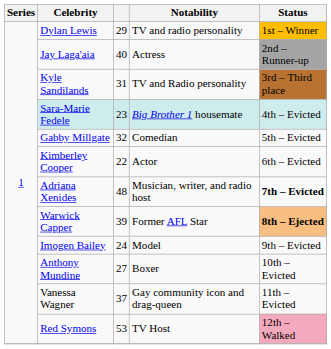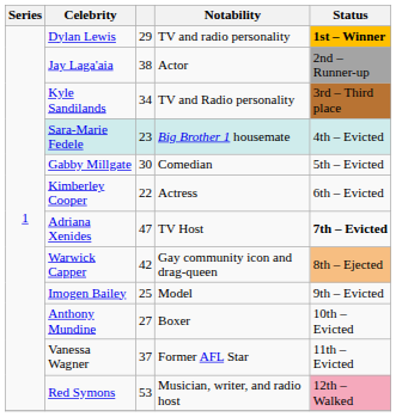Dylan Lewis | Status: normal -> bold
Jay Laga'aia | column 3: 40 -> 38
Jay Laga'aia | Notability: Actress -> Actor
Kyle Sandilands | column 3: 31 -> 34
Gabby Millgate | column 3: 32 -> 30
Kimberley Cooper | Notability: Actor -> Actress
Adriana Xenides | column 3: 48 -> 47
Adriana Xenides | Notability: Musician, writer, and radio host -> TV Host
Warwick Capper | column 3: 39 -> 42
Warwick Capper | Notability: Former AFL Star -> Gay community icon and drag-queen
Warwick Capper | Status: bold -> normal
Imogen Bailey | column 3: 24 -> 25
Vanessa Wagner | Notability: Gay community icon and drag-queen -> Former AFL Star
Red Symons | Notability: TV Host -> Musician, writer, and radio host
